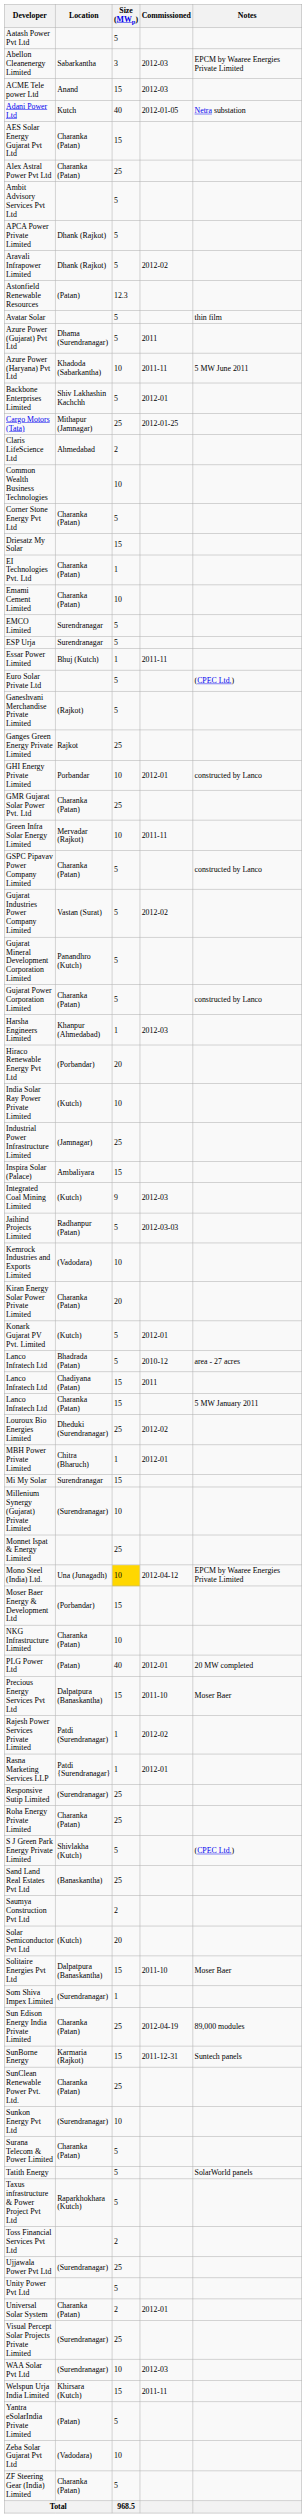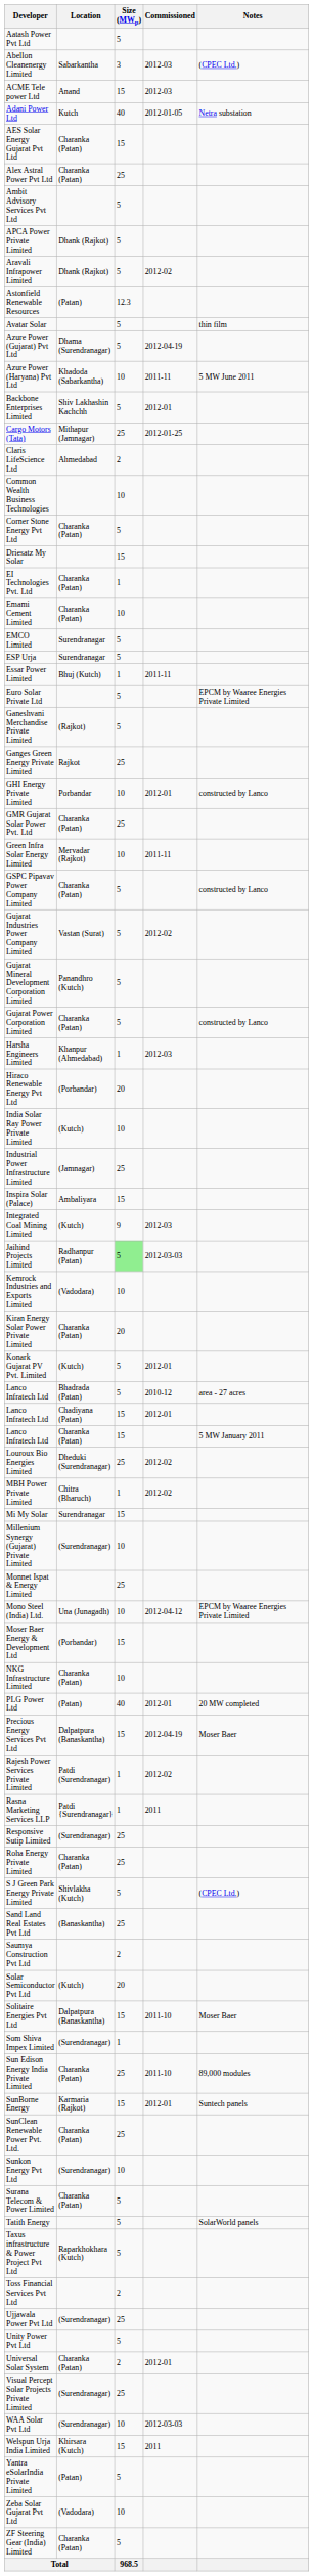Abellon Cleanenergy Limited | Notes: EPCM by Waaree Energies Private Limited -> (CPEC Ltd.)
Azure Power (Gujarat) Pvt Ltd | Commissioned: 2011 -> 2012-04-19
Euro Solar Private Ltd | Notes: (CPEC Ltd.) -> EPCM by Waaree Energies Private Limited
Jaihind Projects Limited | Size (MWp): no background -> lightgreen background
Lanco Infratech Ltd / Chadiyana (Patan) | Commissioned: 2011 -> 2012-01
MBH Power Private Limited | Commissioned: 2012-01 -> 2012-02
Mono Steel (India) Ltd. | Size (MWp): gold background -> no background
Precious Energy Services Pvt Ltd | Commissioned: 2011-10 -> 2012-04-19
Rasna Marketing Services LLP | Commissioned: 2012-01 -> 2011
Sun Edison Energy India Private Limited | Commissioned: 2012-04-19 -> 2011-10
SunBorne Energy | Commissioned: 2011-12-31 -> 2012-01
WAA Solar Pvt Ltd | Commissioned: 2012-03 -> 2012-03-03
Welspun Urja India Limited | Commissioned: 2011-11 -> 2011
